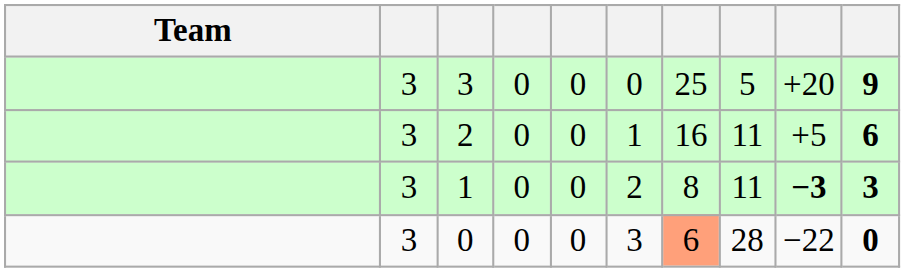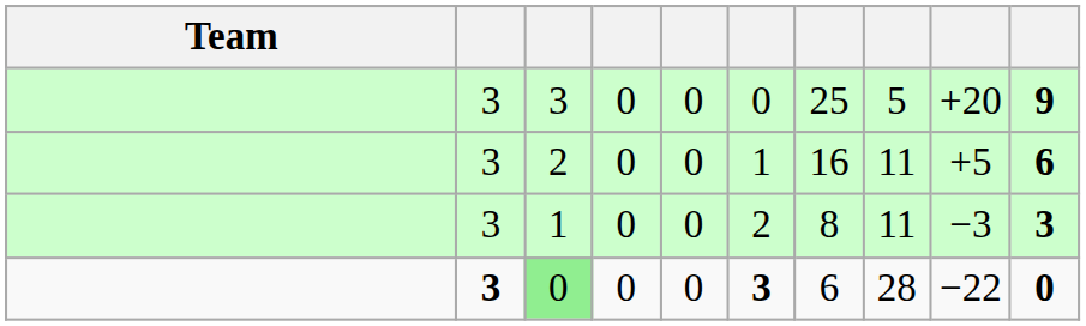row 4 | column 9: bold -> normal
row 5 | column 2: normal -> bold
row 5 | column 3: no background -> lightgreen background
row 5 | column 6: normal -> bold
row 5 | column 7: lightsalmon background -> no background
